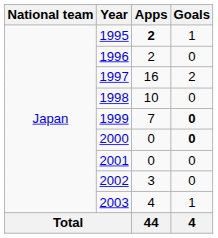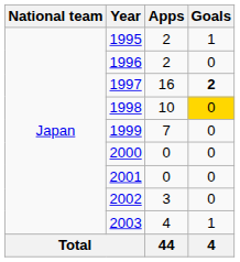1995 | Apps: bold -> normal
1997 | Goals: normal -> bold
1998 | Goals: no background -> gold background
1999 | Goals: bold -> normal
2000 | Goals: bold -> normal
